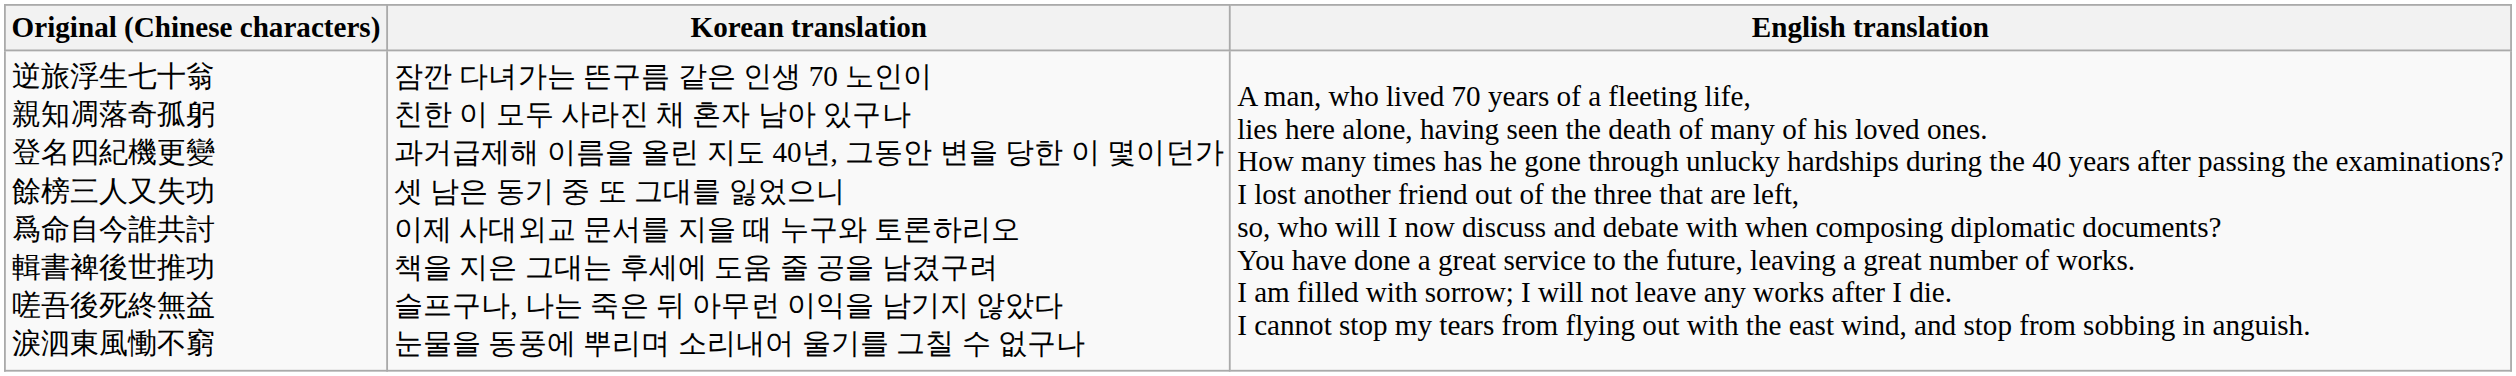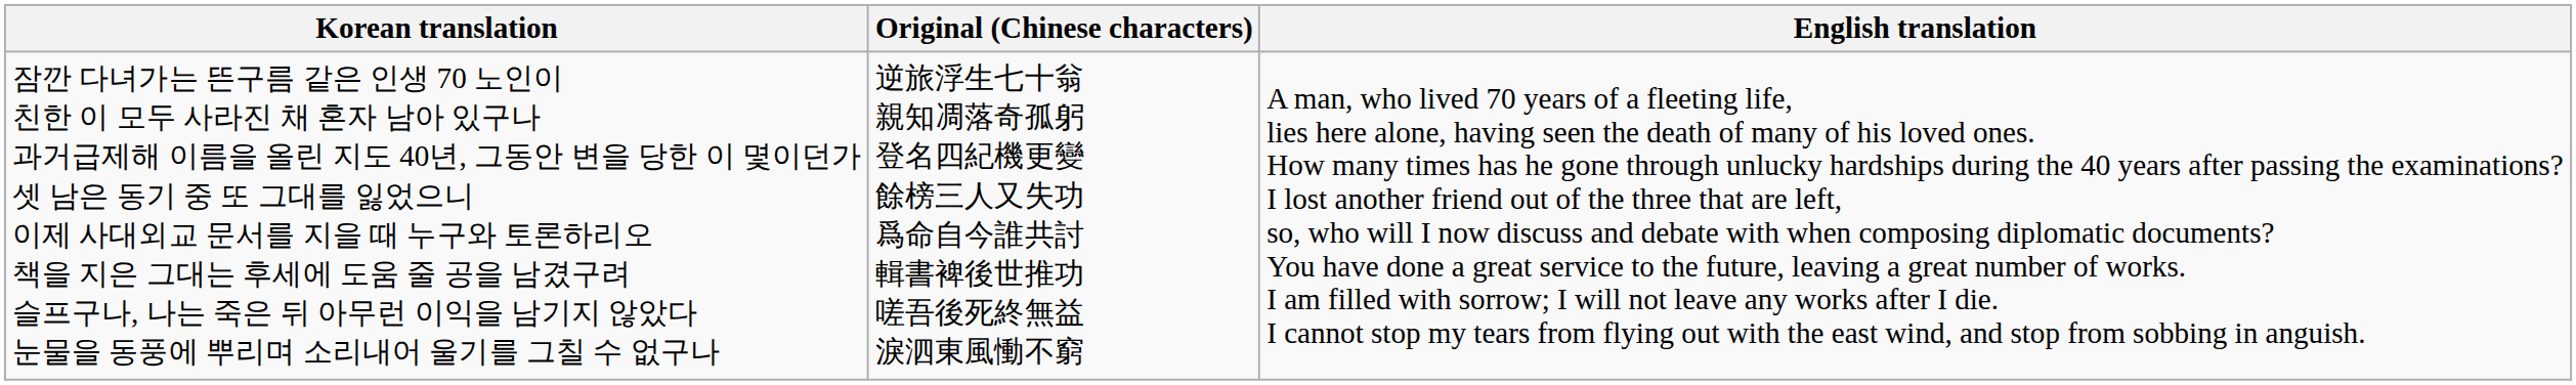columns swapped: Original (Chinese characters) <-> Korean translation
